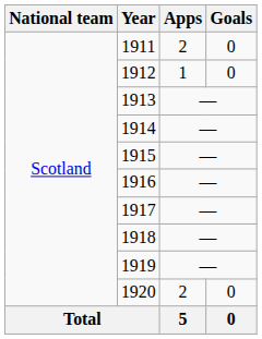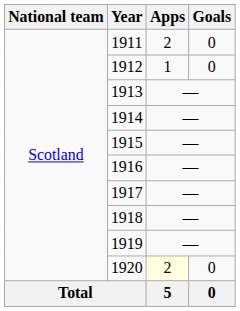1920 | Apps: no background -> lightyellow background
